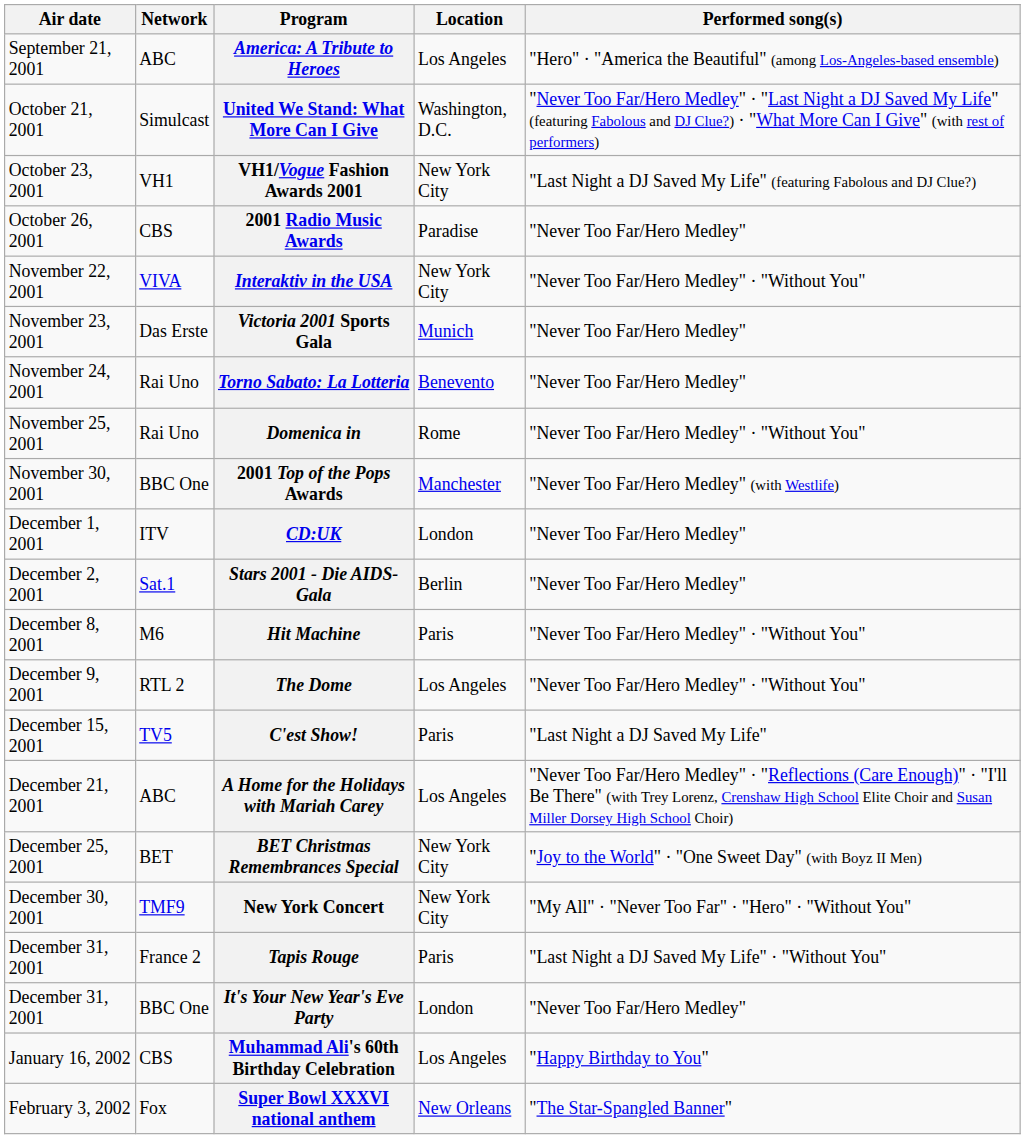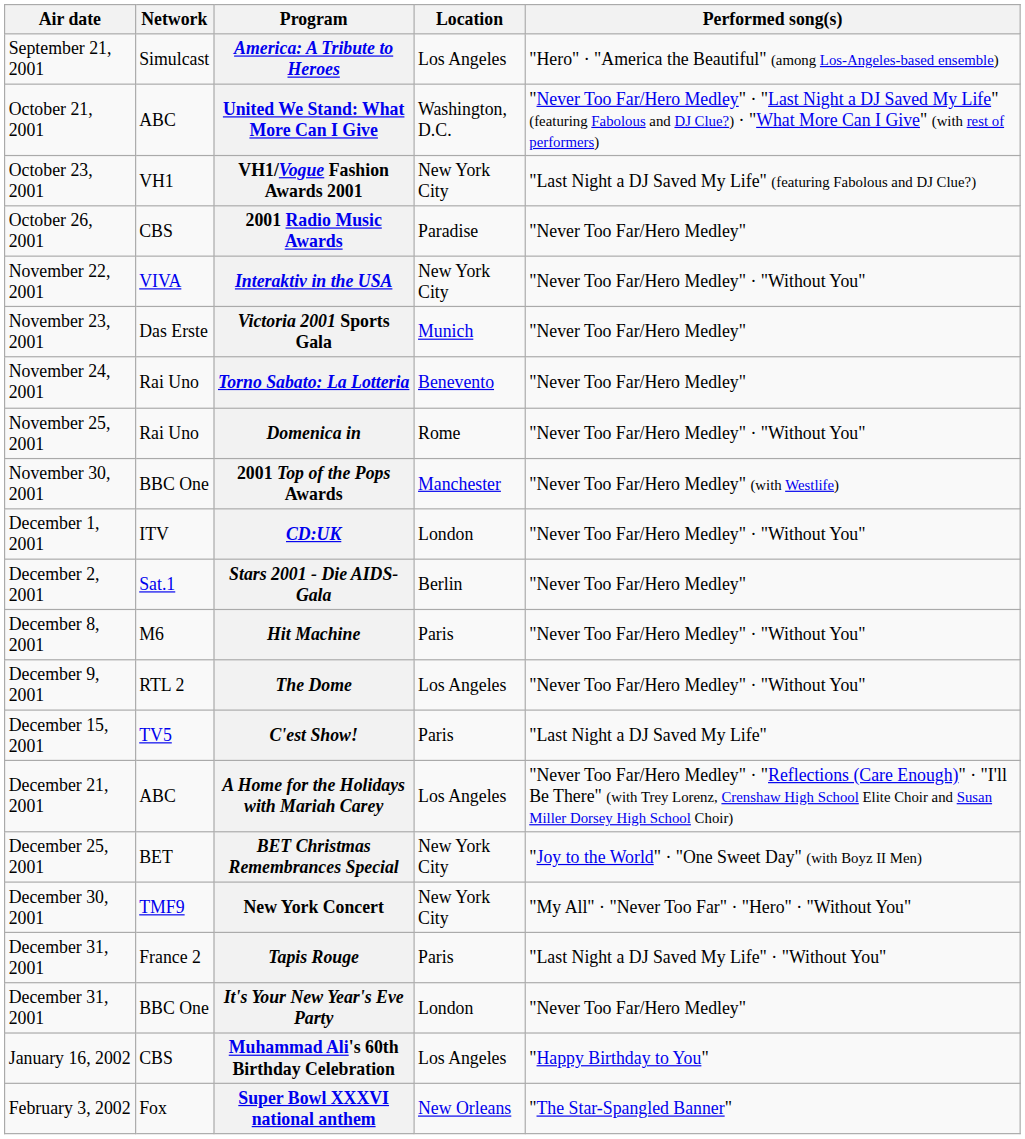America: A Tribute to Heroes | Network: ABC -> Simulcast
United We Stand: What More Can I Give | Network: Simulcast -> ABC
CD:UK | Performed song(s): "Never Too Far/Hero Medley" -> "Never Too Far/Hero Medley" · "Without You"
